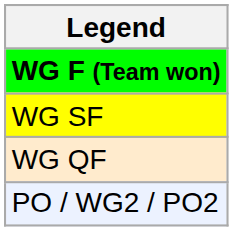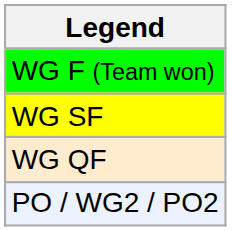row 2 | column 1: bold -> normal
